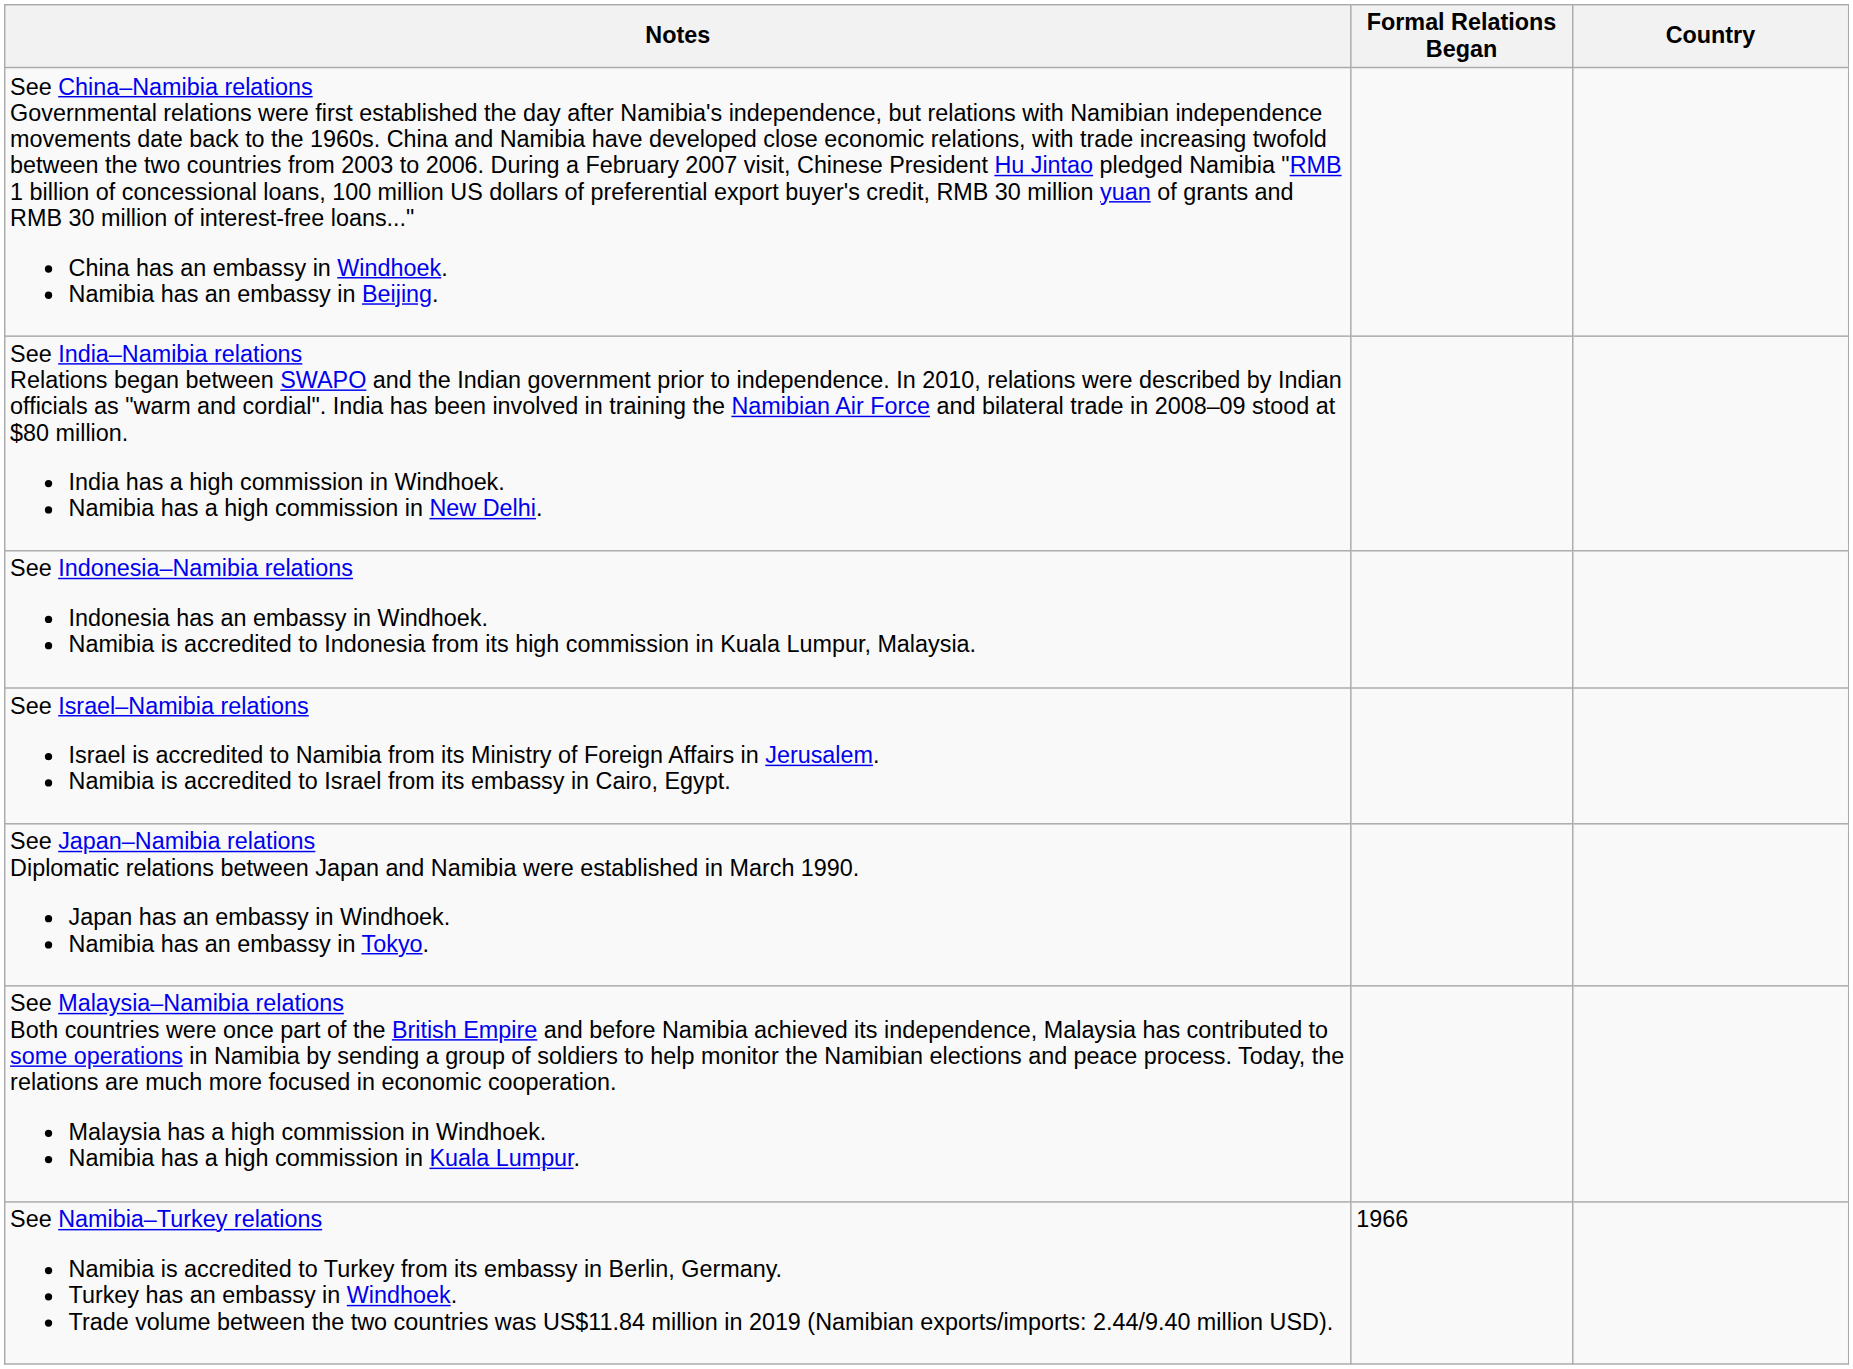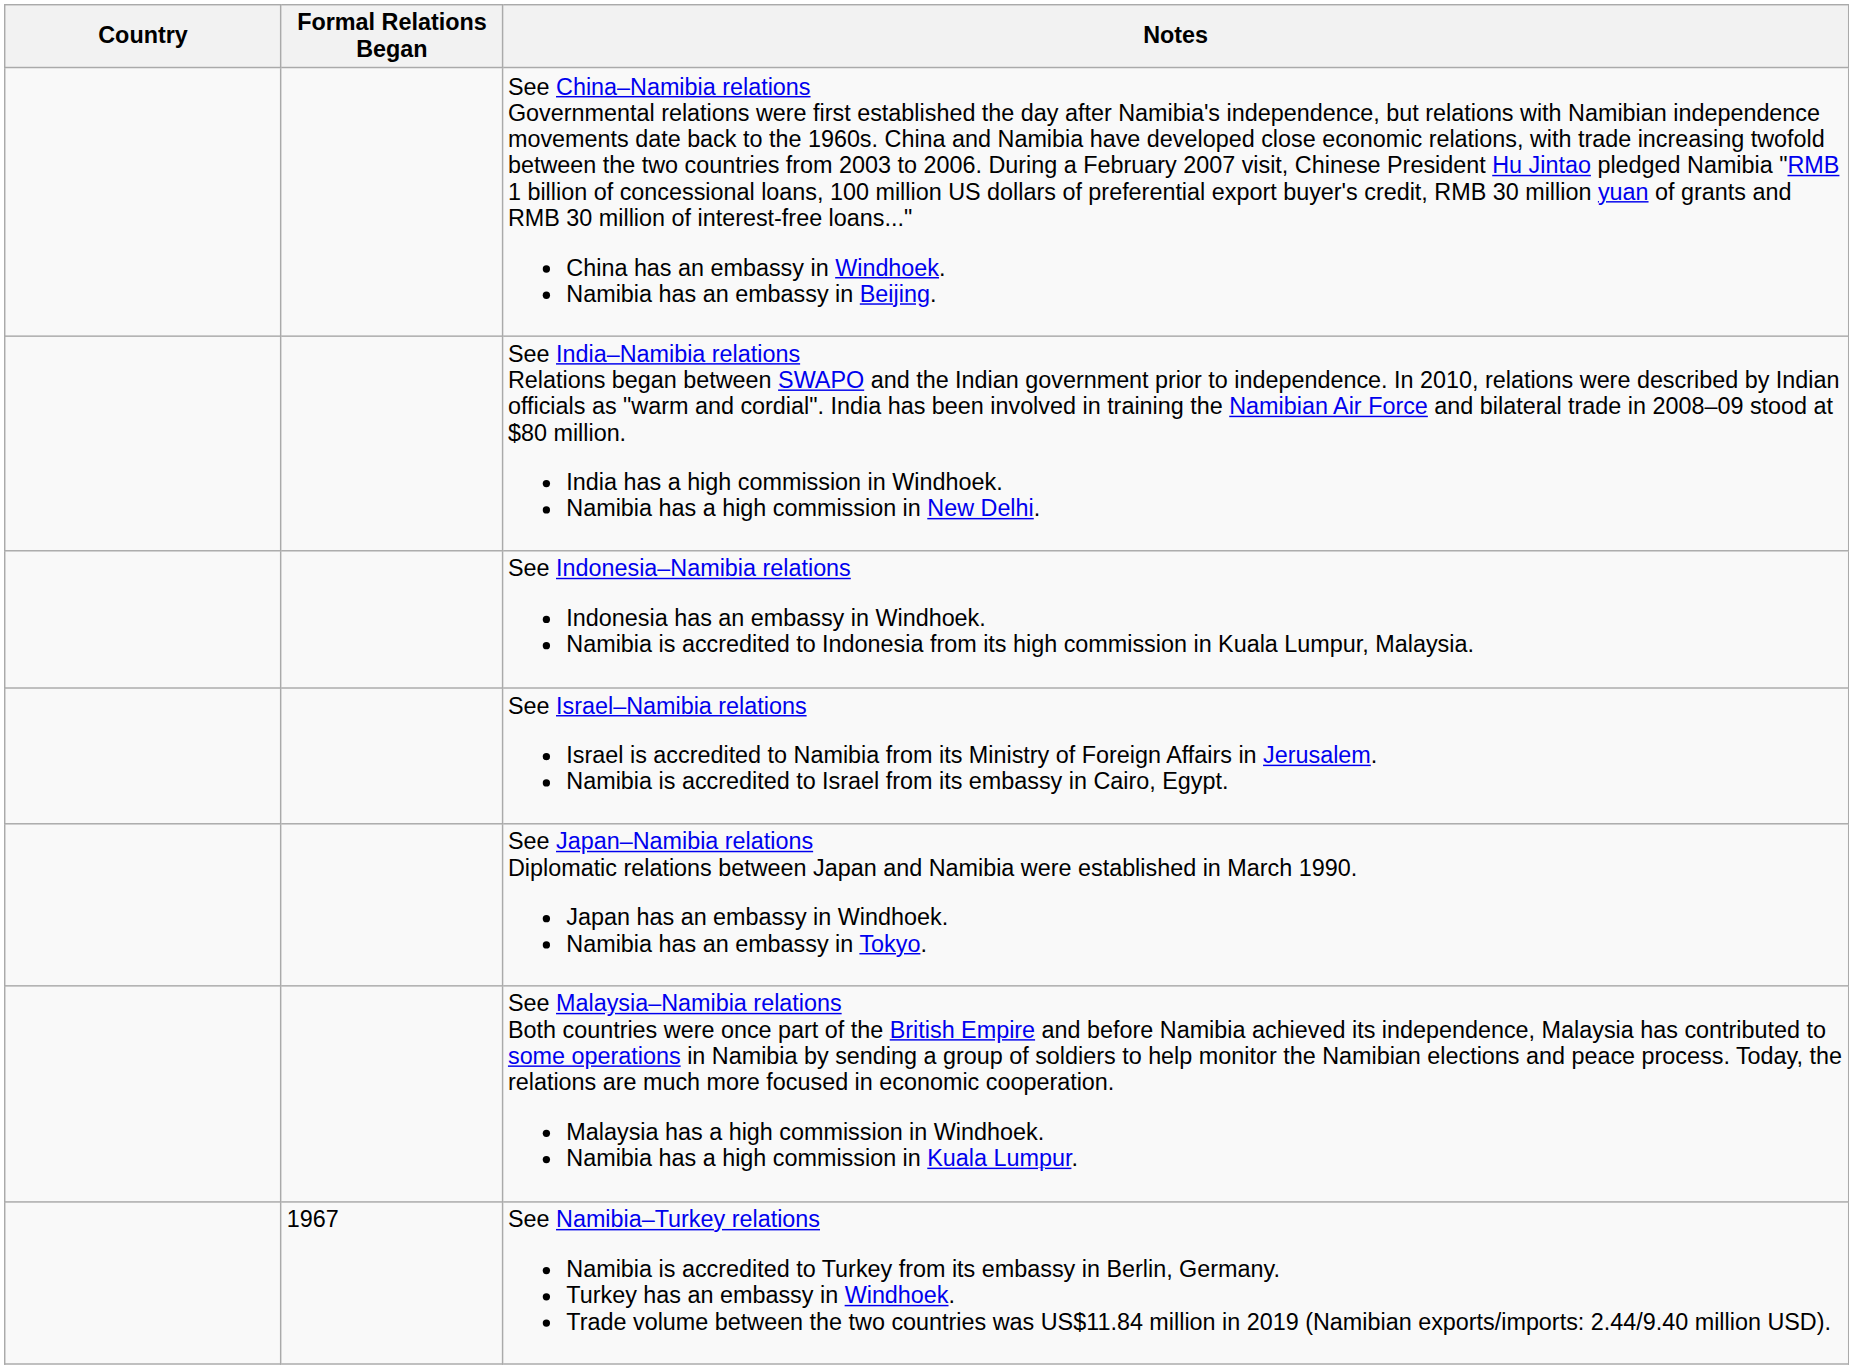columns swapped: Country <-> Notes
row 8 | Formal Relations Began: 1966 -> 1967
